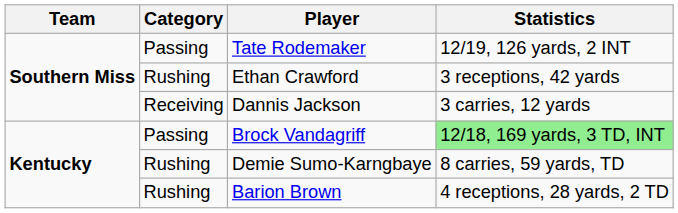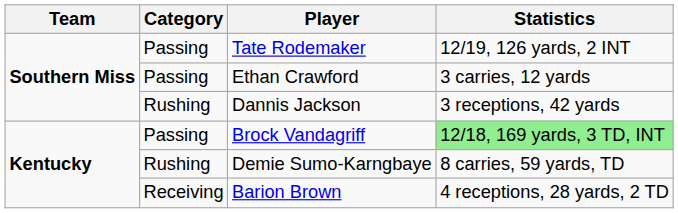Ethan Crawford | Category: Rushing -> Passing
Ethan Crawford | Statistics: 3 receptions, 42 yards -> 3 carries, 12 yards
Dannis Jackson | Category: Receiving -> Rushing
Dannis Jackson | Statistics: 3 carries, 12 yards -> 3 receptions, 42 yards
Barion Brown | Category: Rushing -> Receiving
